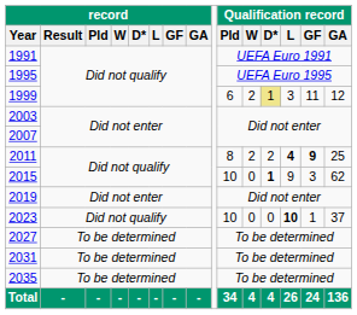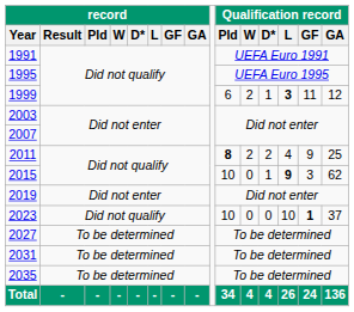1999 | Qualification record / D*: khaki background -> no background
1999 | Qualification record / L: normal -> bold
2011 | Qualification record / Pld: normal -> bold
2011 | Qualification record / L: bold -> normal
2011 | Qualification record / GF: bold -> normal
2015 | Qualification record / D*: bold -> normal
2015 | Qualification record / L: normal -> bold
2023 | Qualification record / L: bold -> normal
2023 | Qualification record / GF: normal -> bold
